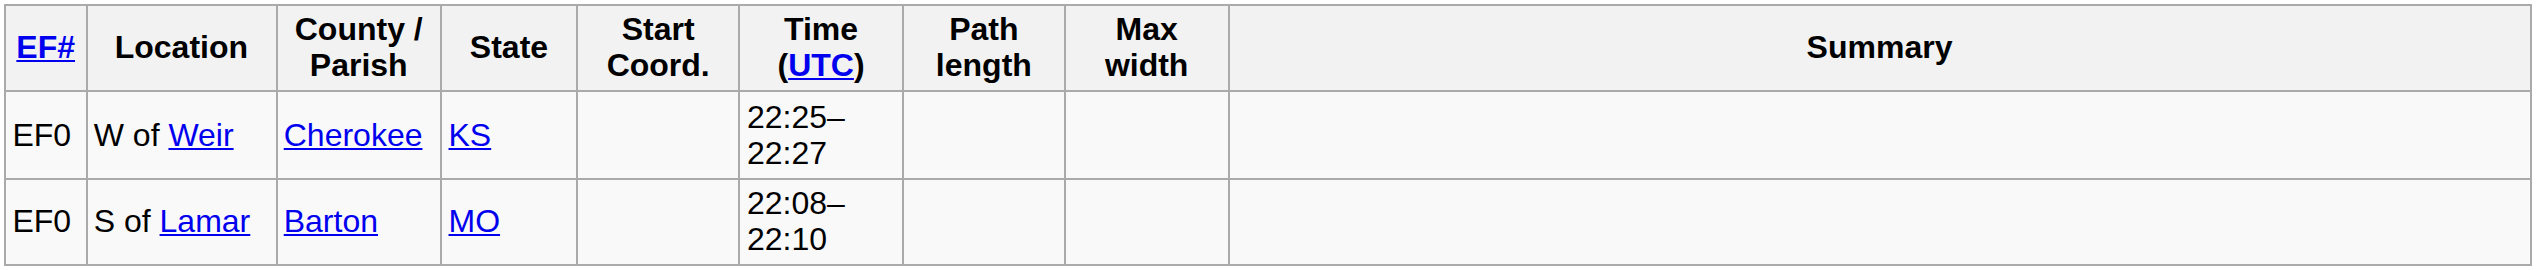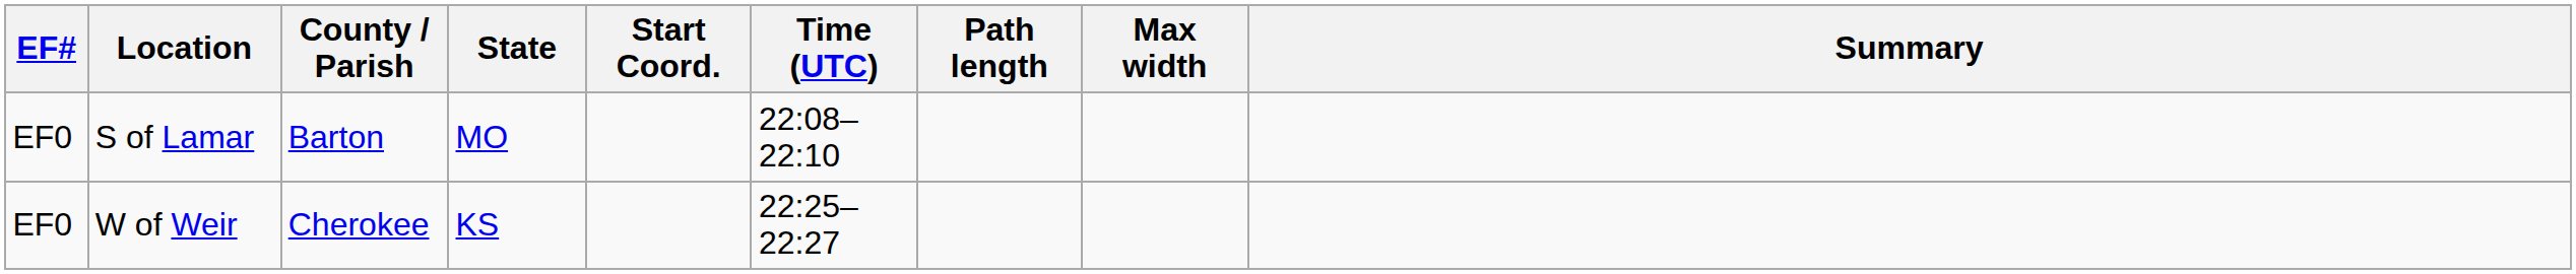rows swapped: S of Lamar <-> W of Weir
